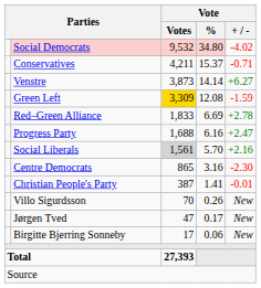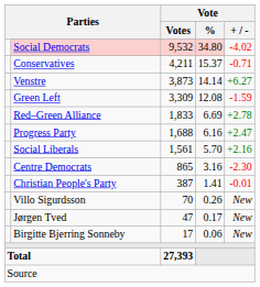Green Left | Vote / Votes: gold background -> no background
Social Liberals | Vote / Votes: lightgrey background -> no background
